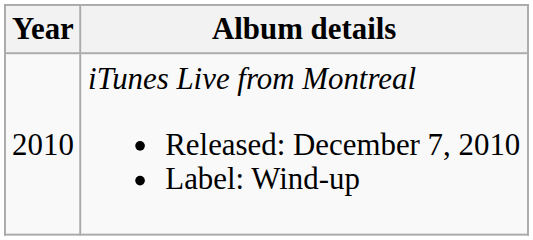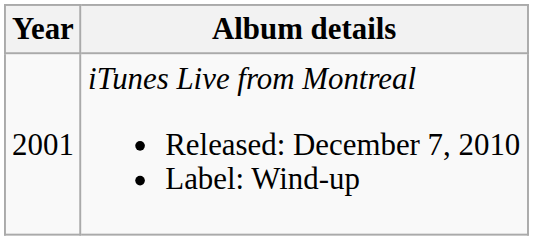row 2 | Year: 2010 -> 2001
